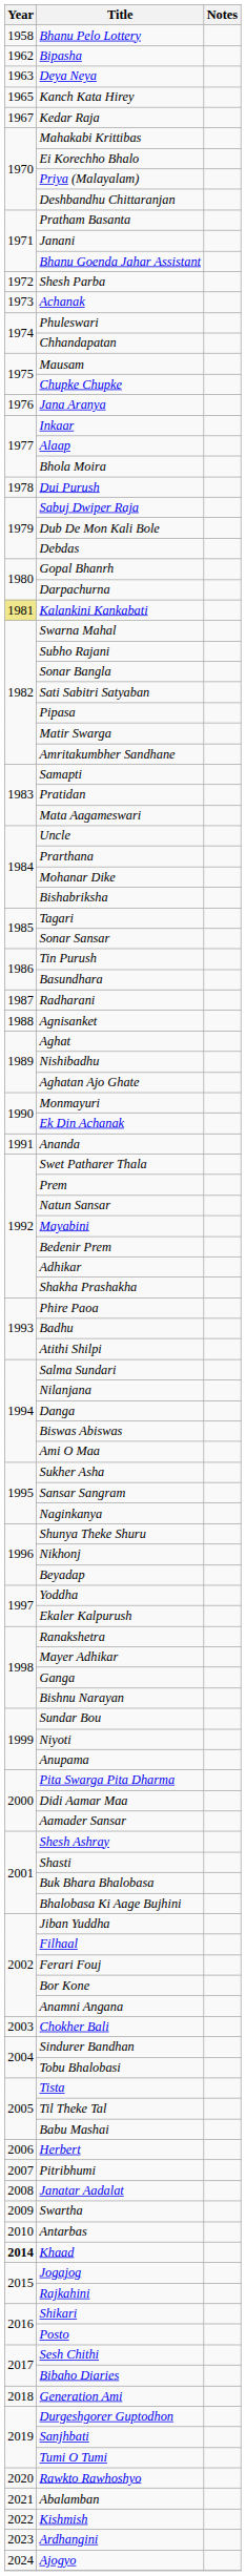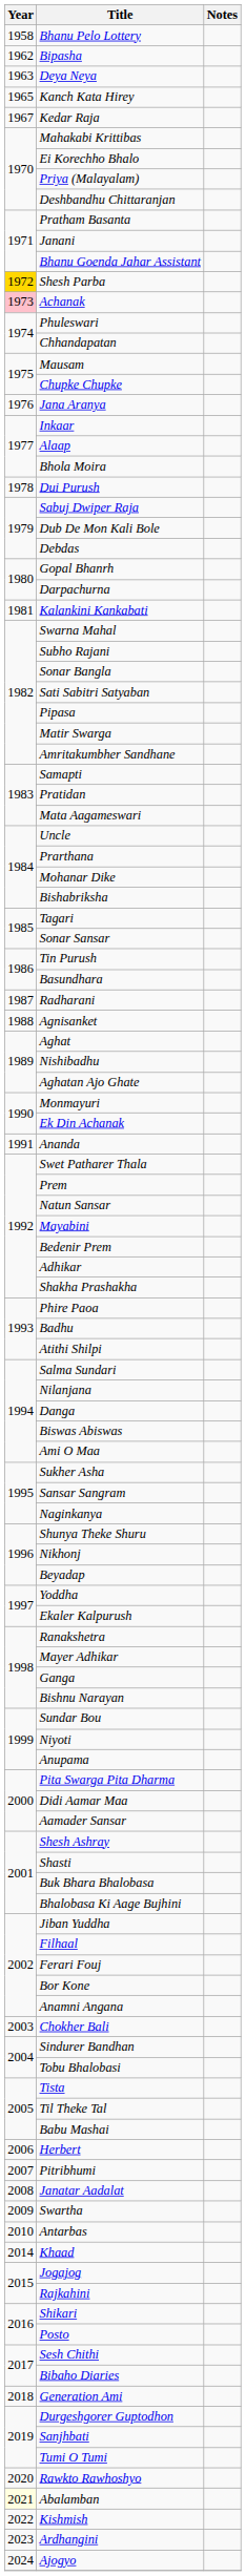Shesh Parba | Year: no background -> gold background
Achanak | Year: no background -> pink background
Kalankini Kankabati | Year: khaki background -> no background
Khaad | Year: bold -> normal
Abalamban | Year: no background -> lightyellow background
